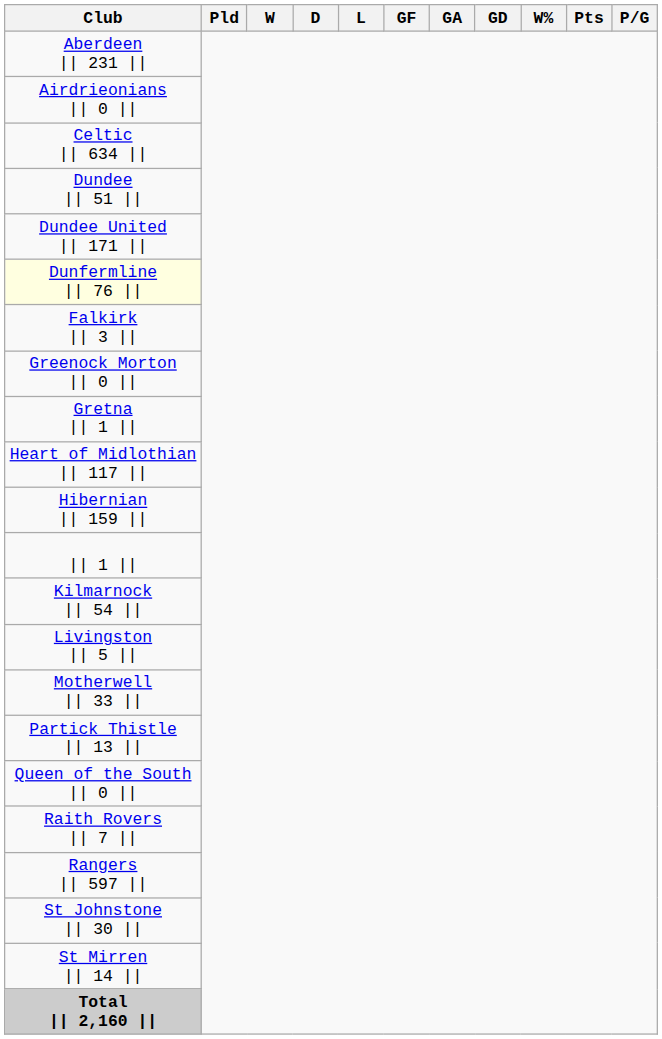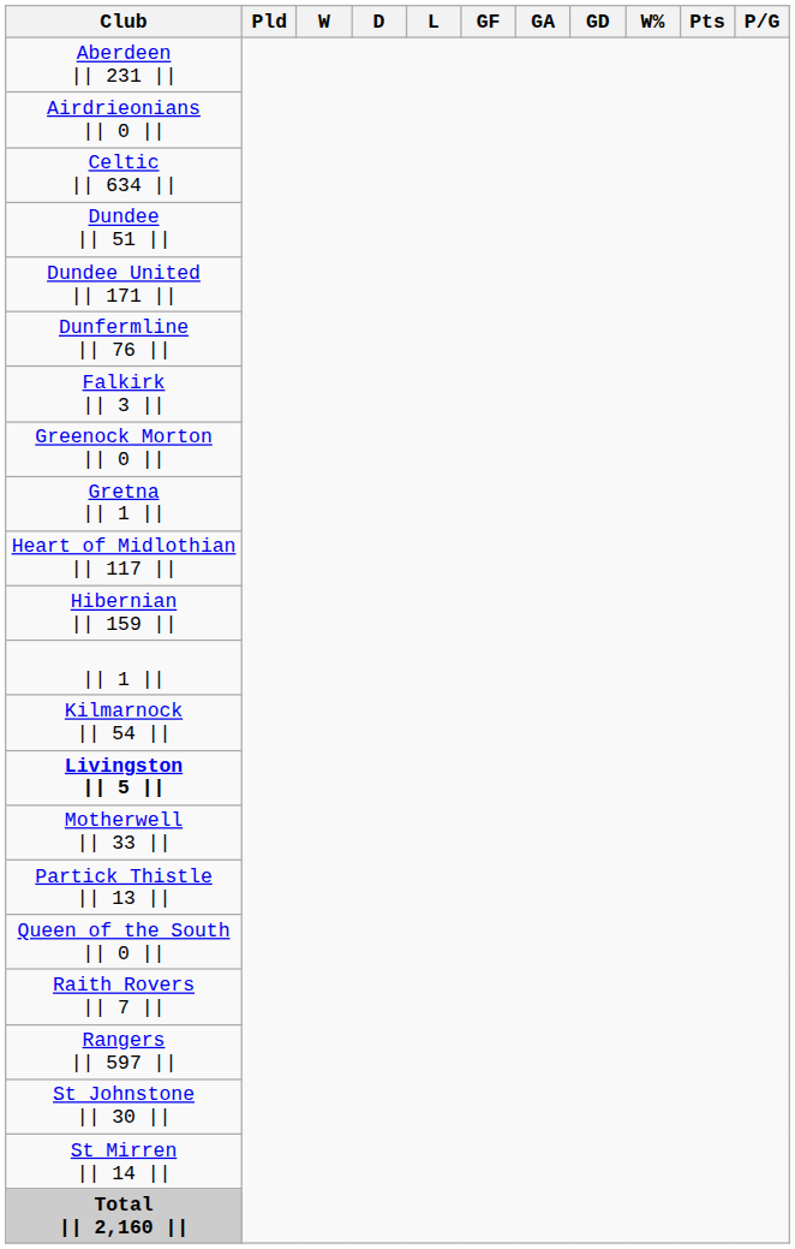Dunfermline || 76 || | Club: lightyellow background -> no background
Livingston || 5 || | Club: normal -> bold
